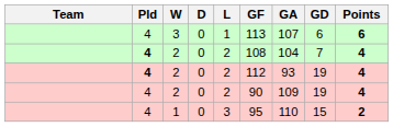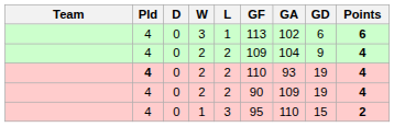columns swapped: W <-> D
row 2 | GA: 107 -> 102
row 3 | Pld: bold -> normal
row 3 | GF: 108 -> 109
row 3 | GD: 7 -> 9
row 4 | GF: 112 -> 110
